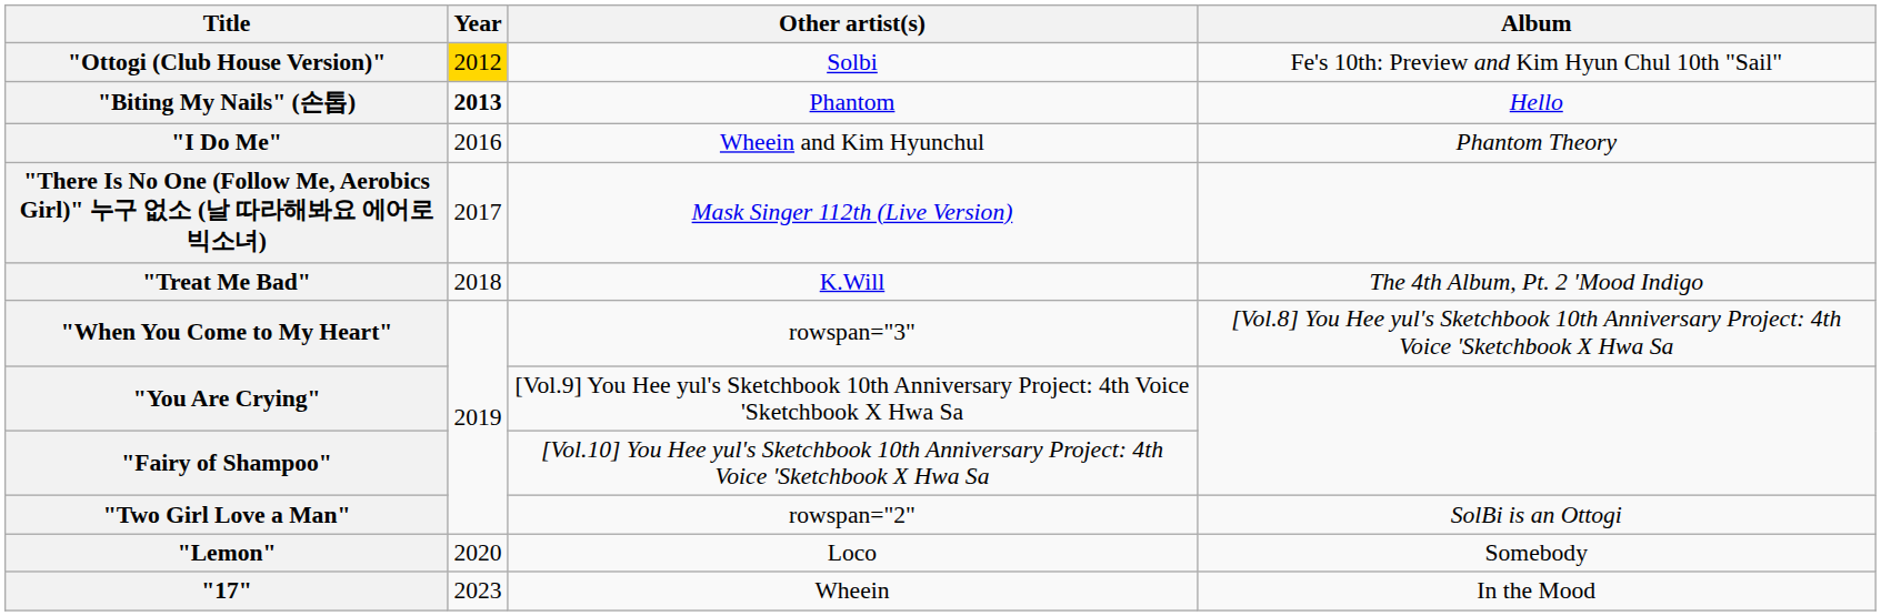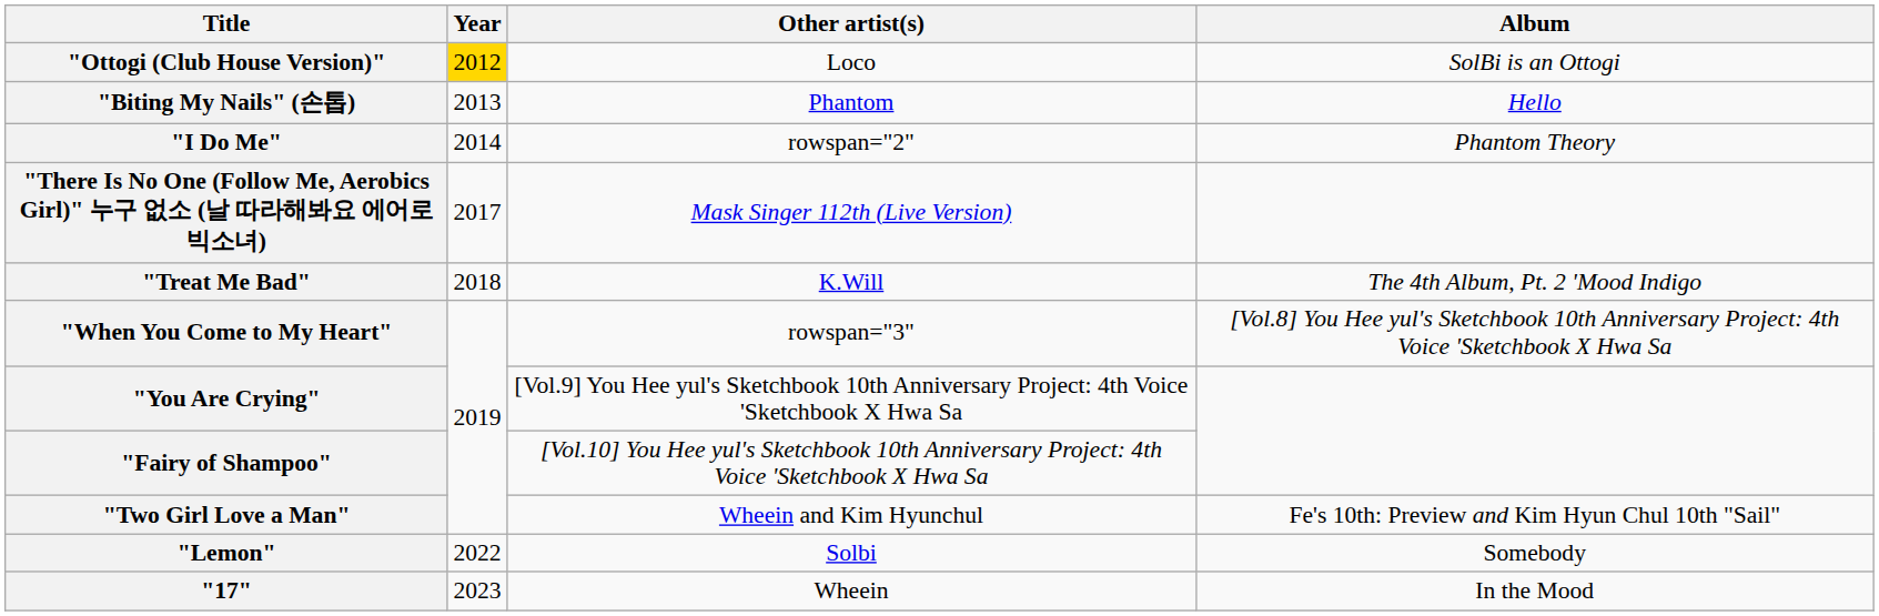"Ottogi (Club House Version)" | Other artist(s): Solbi -> Loco
"Ottogi (Club House Version)" | Album: Fe's 10th: Preview and Kim Hyun Chul 10th "Sail" -> SolBi is an Ottogi
"Biting My Nails" (손톱) | Year: bold -> normal
"I Do Me" | Year: 2016 -> 2014
"I Do Me" | Other artist(s): Wheein and Kim Hyunchul -> rowspan="2"
"Two Girl Love a Man" | Other artist(s): rowspan="2" -> Wheein and Kim Hyunchul
"Two Girl Love a Man" | Album: SolBi is an Ottogi -> Fe's 10th: Preview and Kim Hyun Chul 10th "Sail"
"Lemon" | Year: 2020 -> 2022
"Lemon" | Other artist(s): Loco -> Solbi
